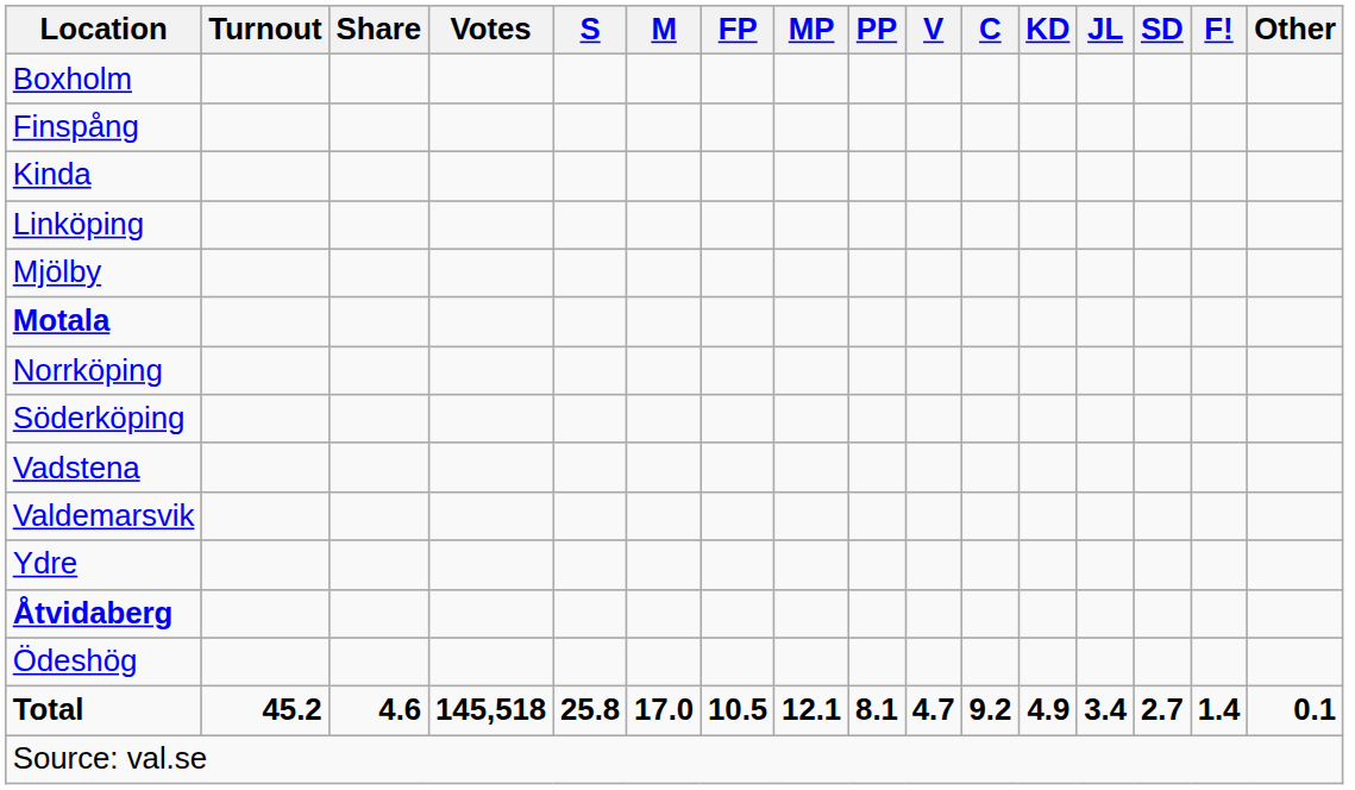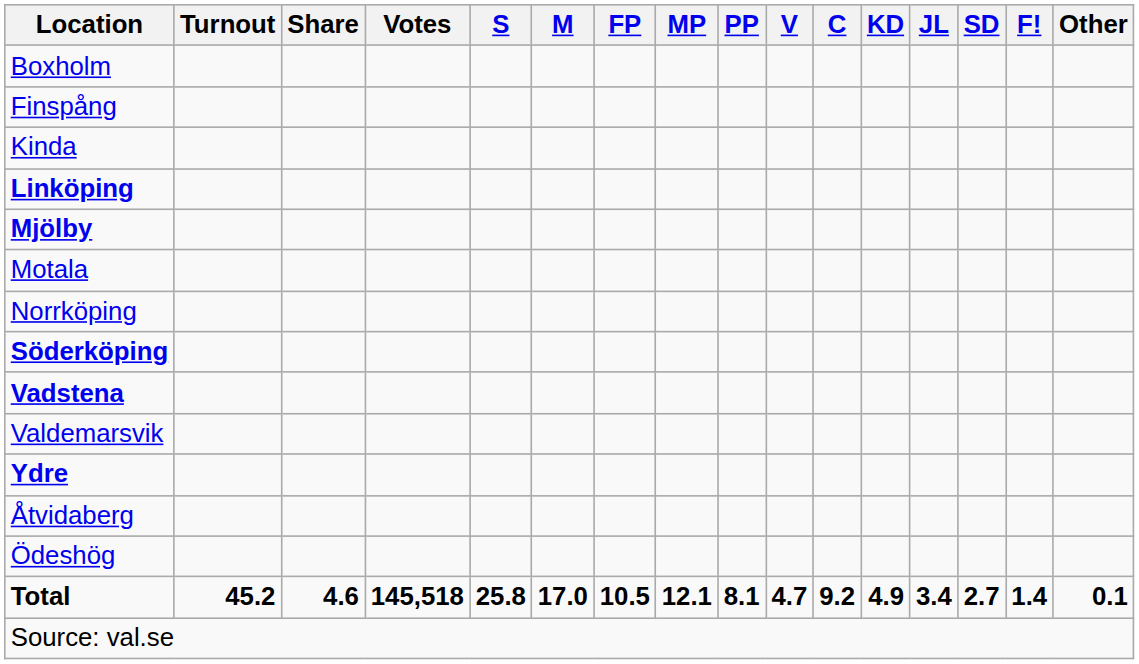Linköping | Location: normal -> bold
Mjölby | Location: normal -> bold
Motala | Location: bold -> normal
Söderköping | Location: normal -> bold
Vadstena | Location: normal -> bold
Ydre | Location: normal -> bold
Åtvidaberg | Location: bold -> normal
